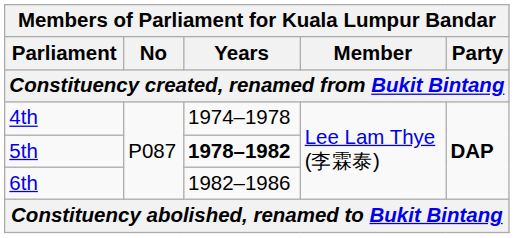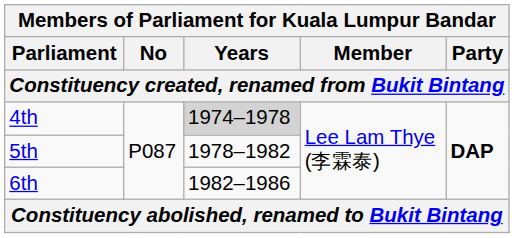4th | Years: no background -> lightgrey background
5th | Years: bold -> normal
